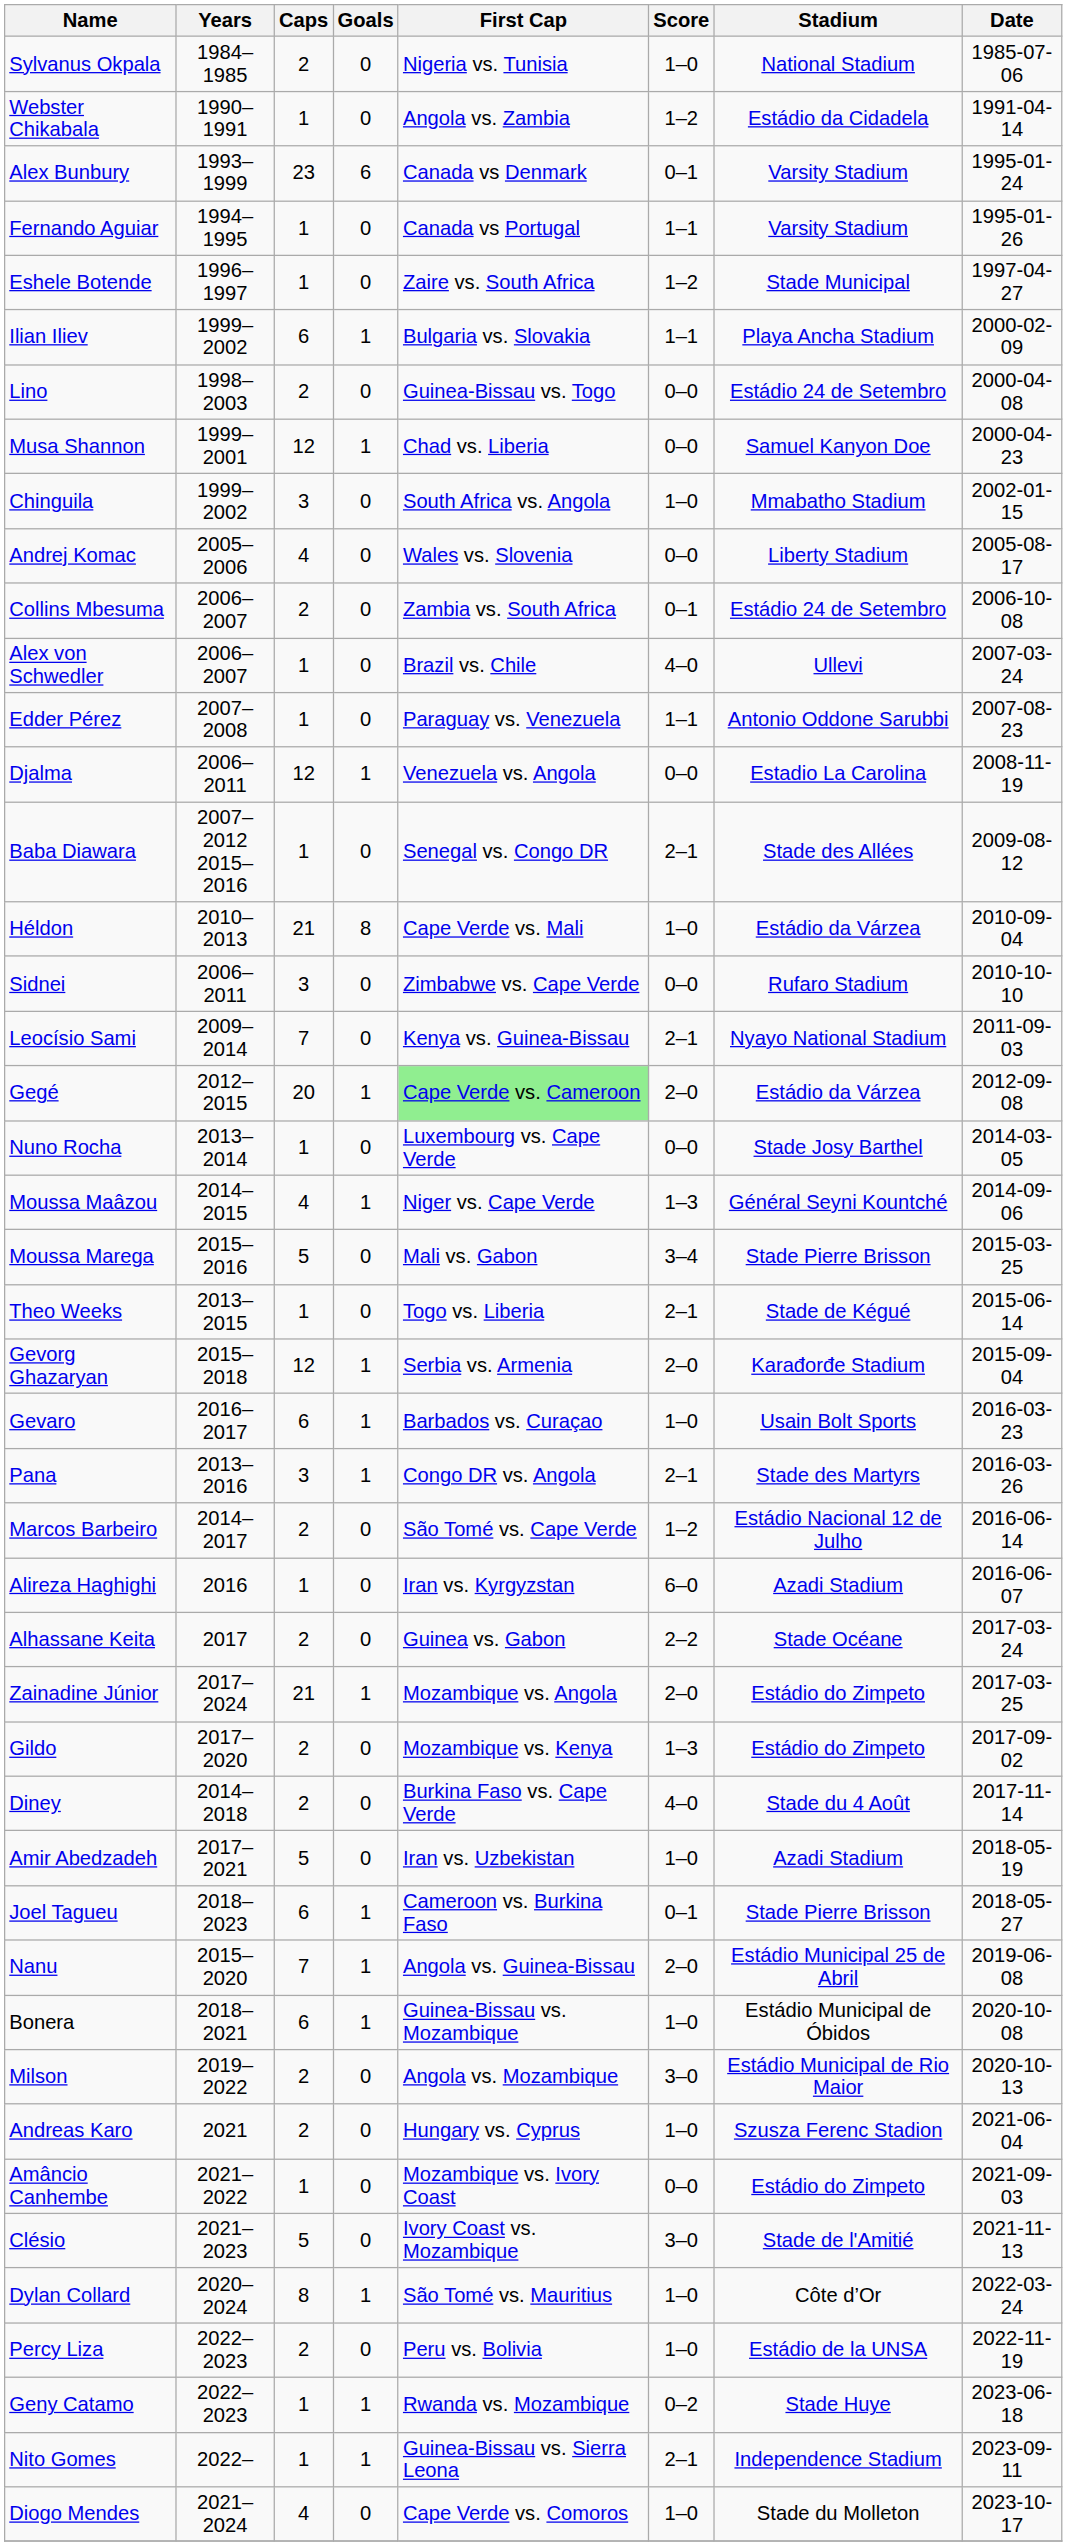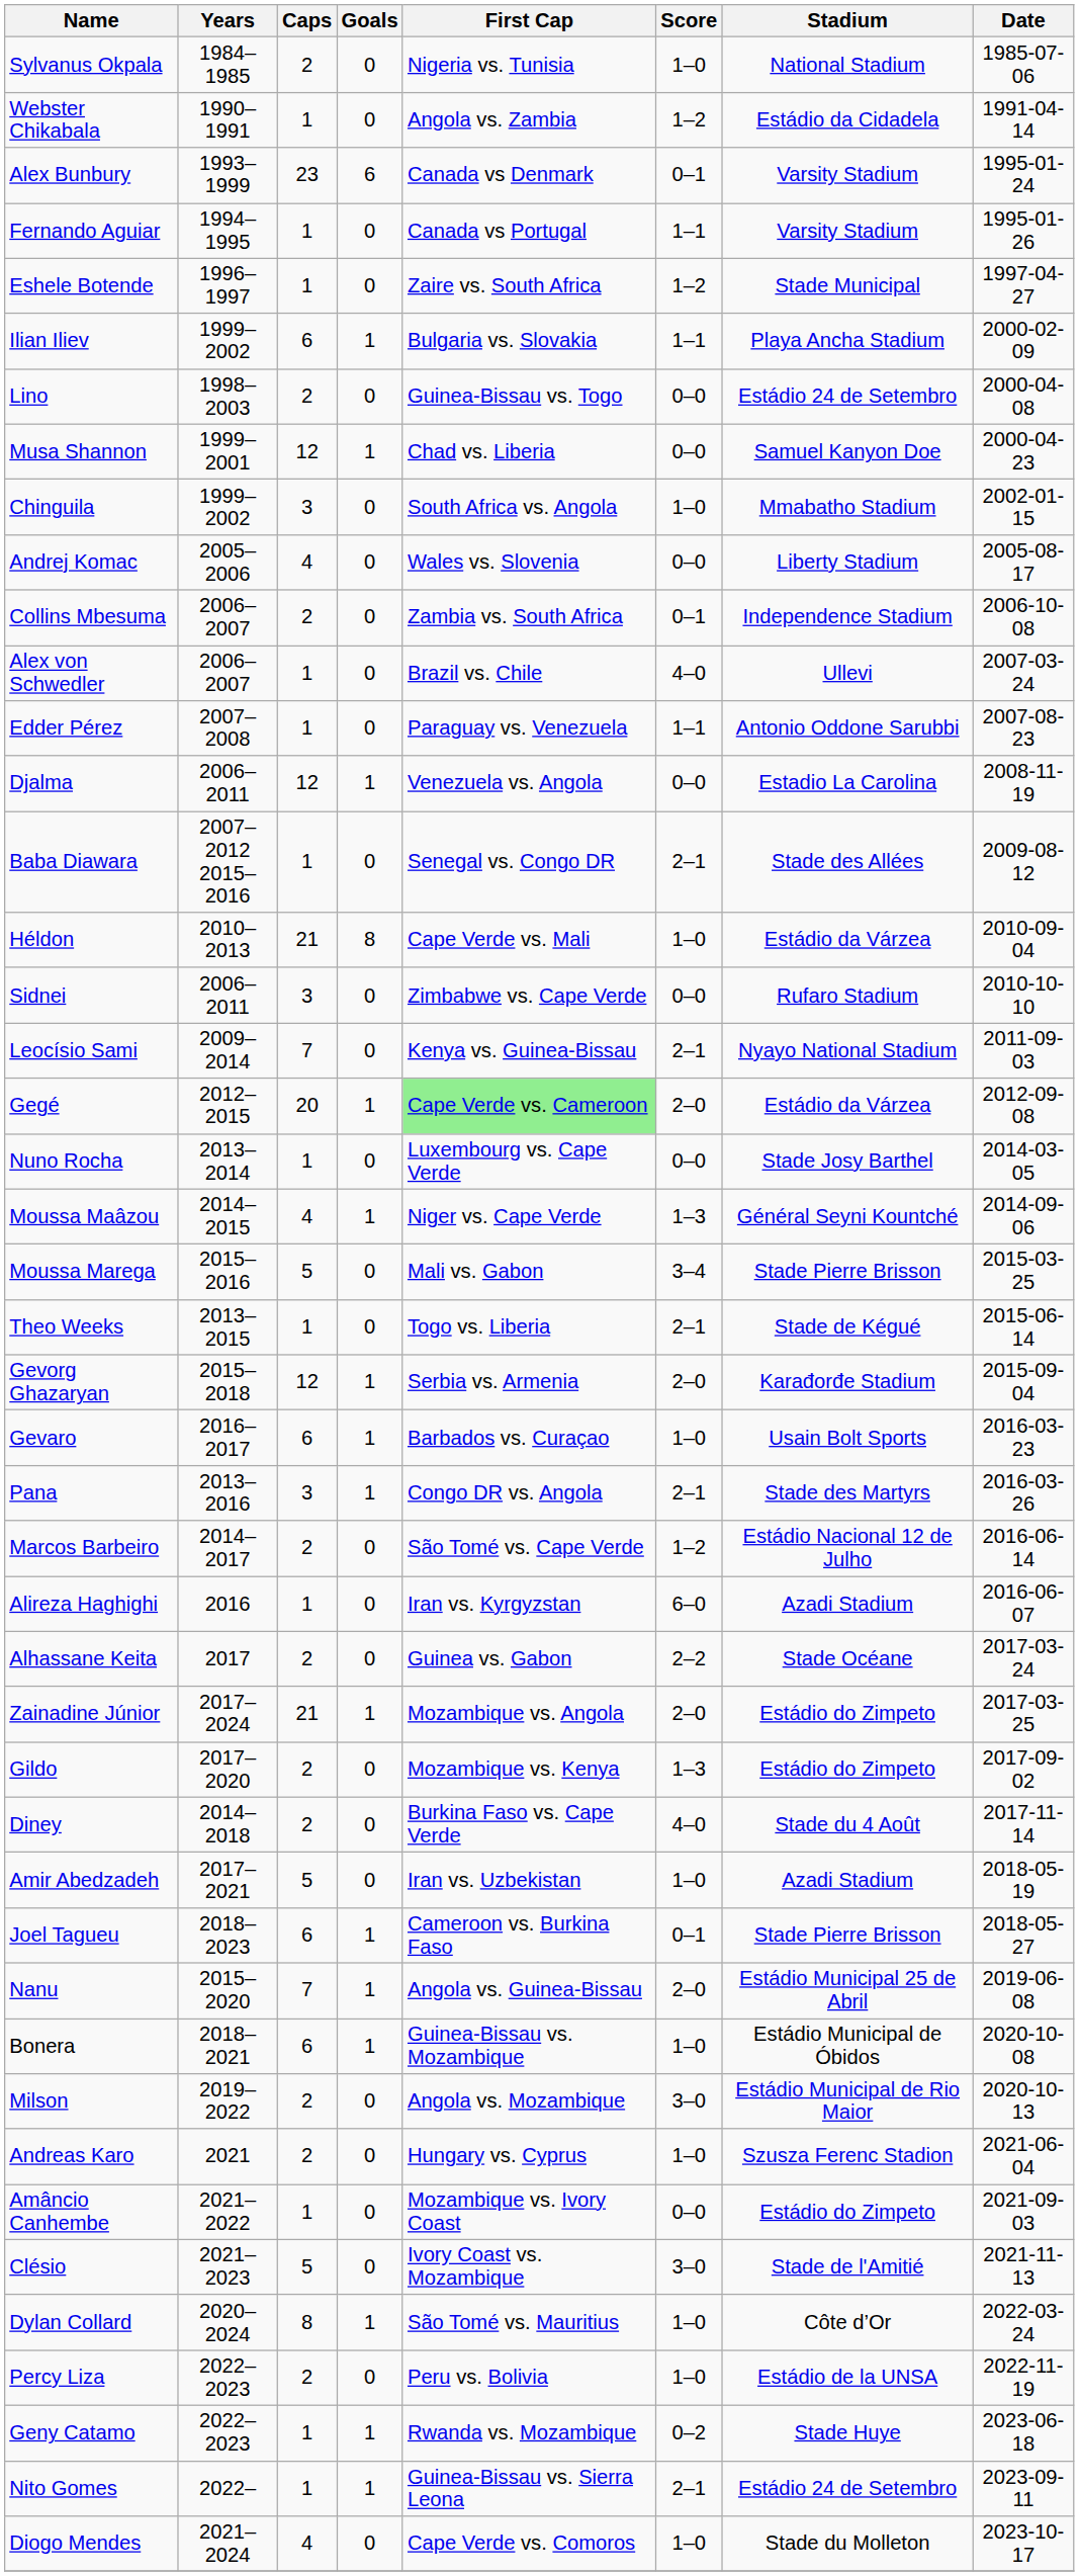Collins Mbesuma | Stadium: Estádio 24 de Setembro -> Independence Stadium
Nito Gomes | Stadium: Independence Stadium -> Estádio 24 de Setembro
